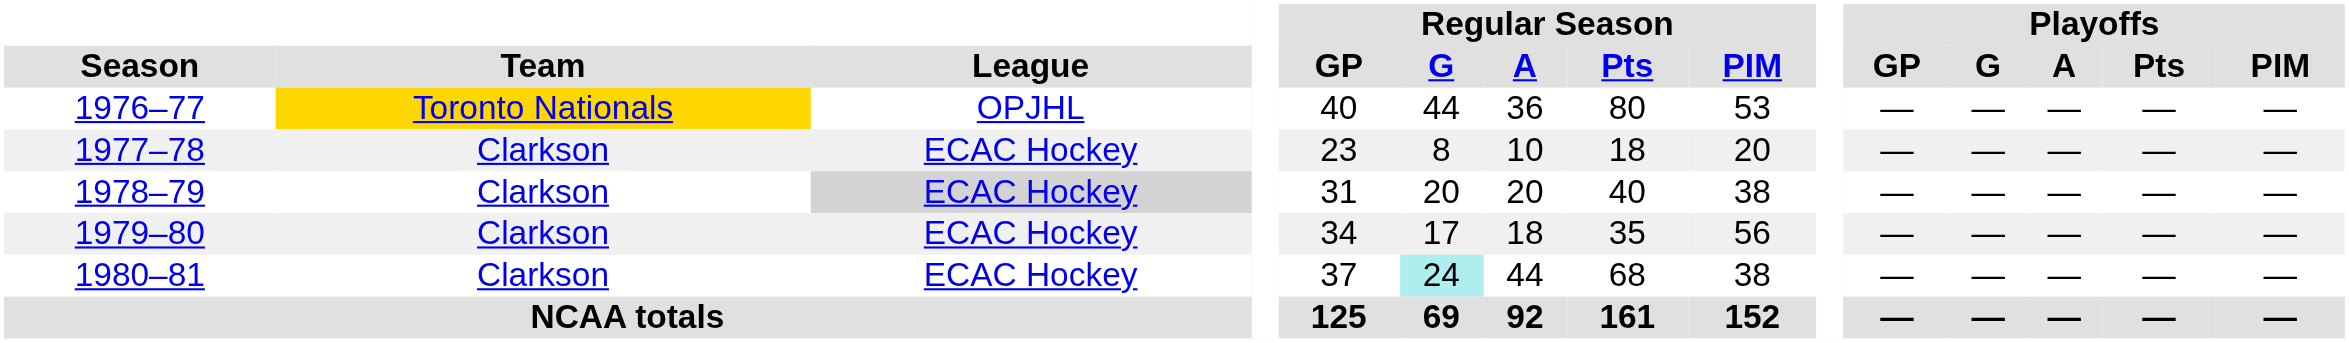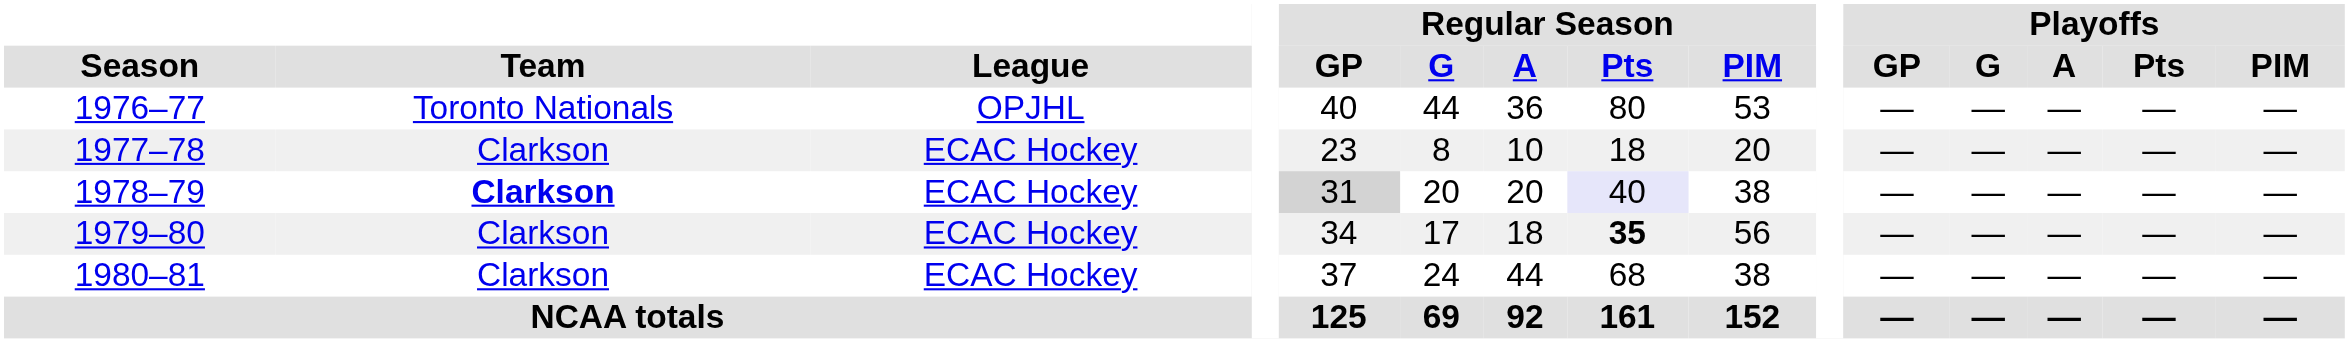1976–77 | Team: gold background -> no background
1978–79 | Team: normal -> bold
1978–79 | League: lightgrey background -> no background
1978–79 | Regular Season / GP: no background -> lightgrey background
1978–79 | Regular Season / Pts: no background -> lavender background
1979–80 | Regular Season / Pts: normal -> bold
1980–81 | Regular Season / G: paleturquoise background -> no background
